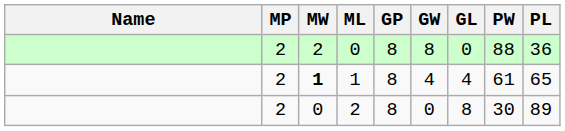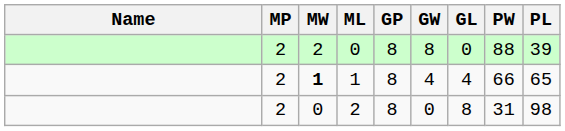row 2 | PL: 36 -> 39
row 3 | PW: 61 -> 66
row 4 | PW: 30 -> 31
row 4 | PL: 89 -> 98
